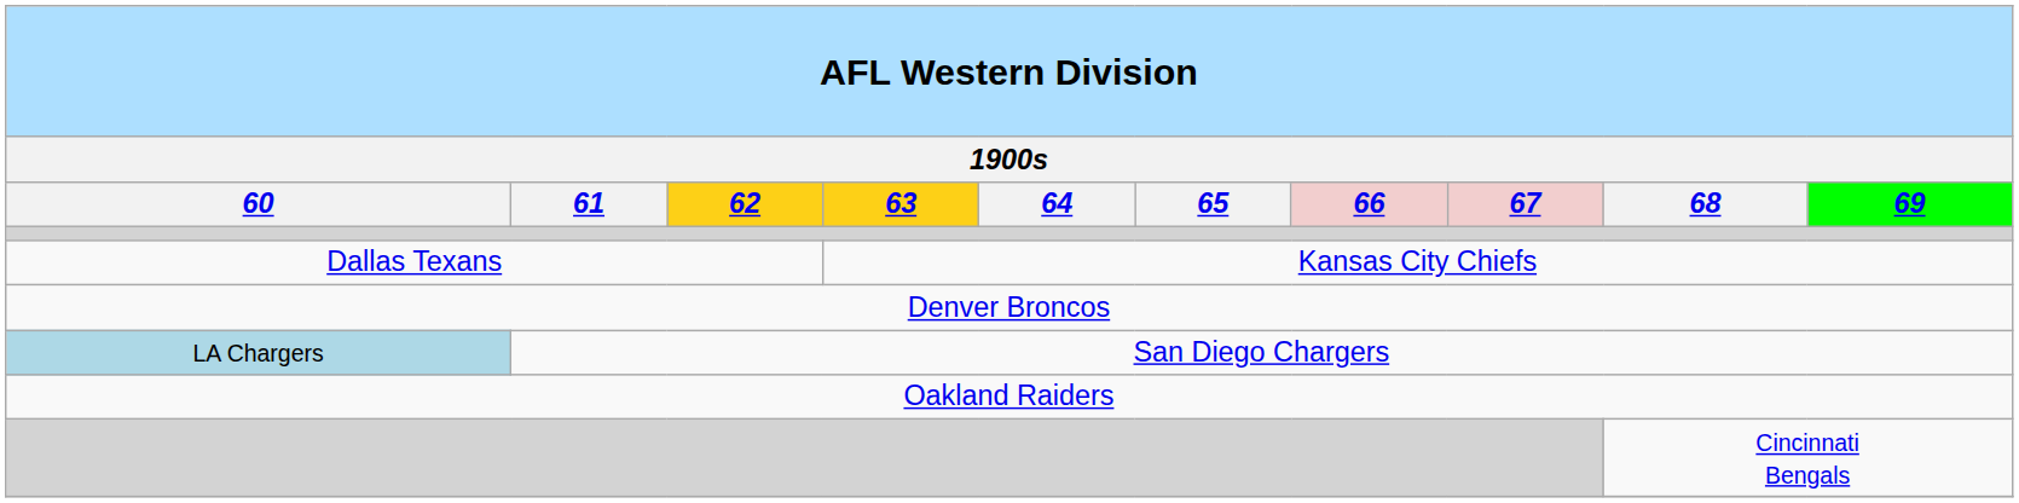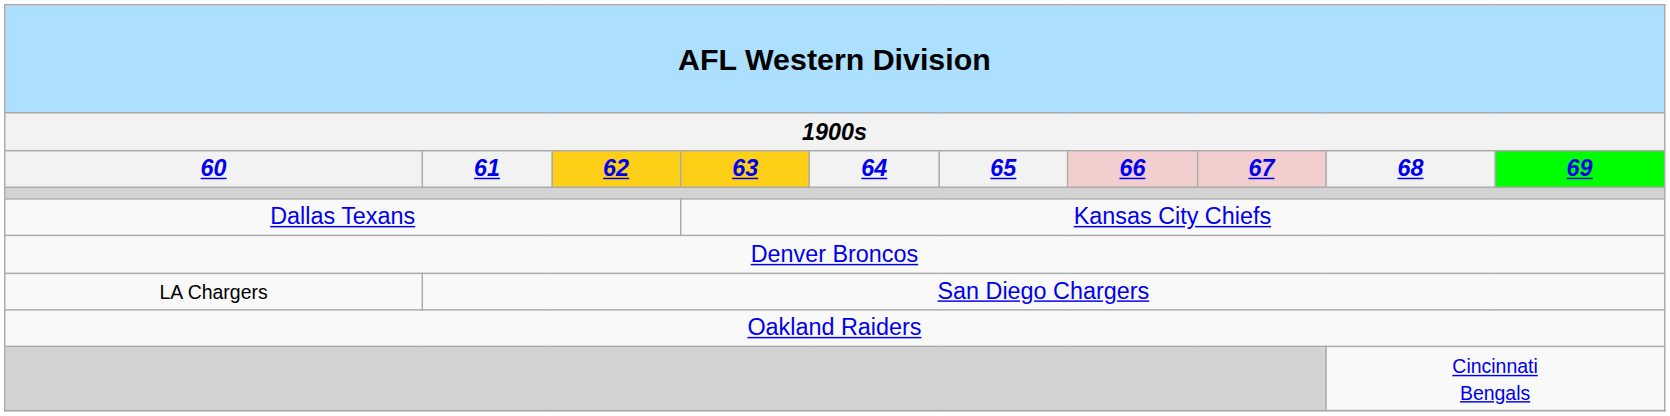LA Chargers | 60: lightblue background -> no background
